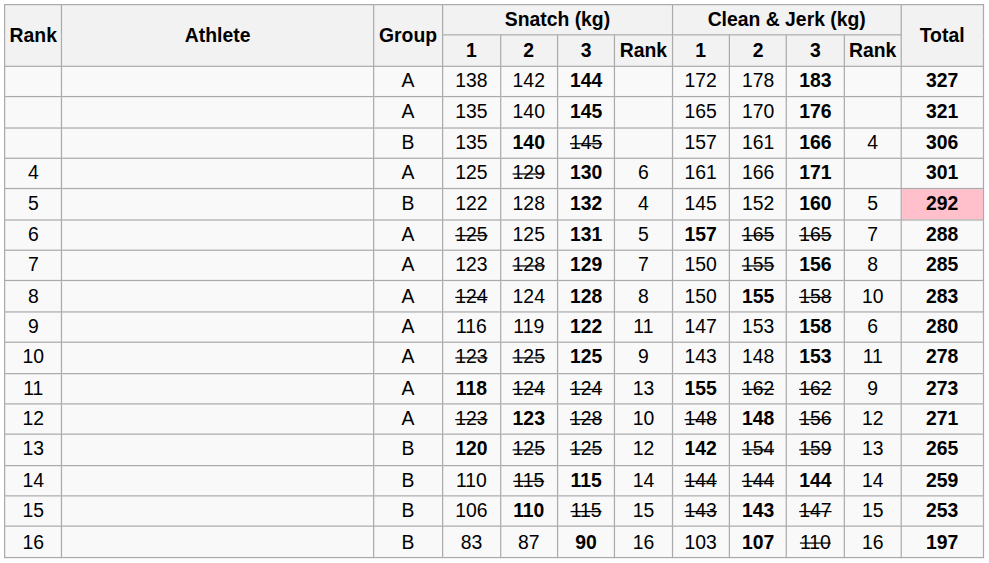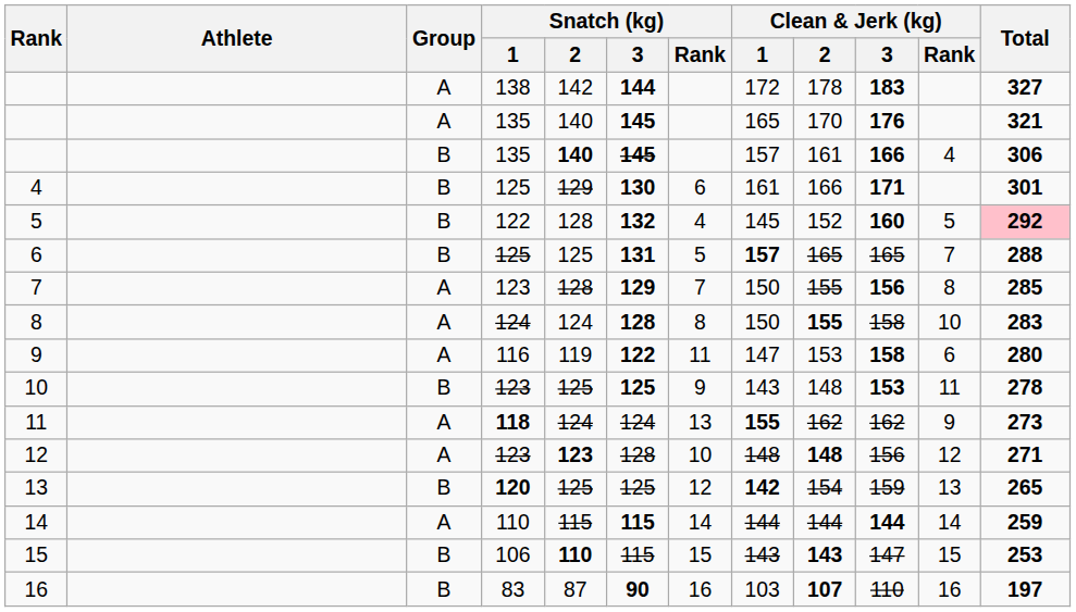row 5 | Snatch (kg) / 3: normal -> bold
row 6 | Group: A -> B
row 8 | Group: A -> B
row 12 | Group: A -> B
row 16 | Group: B -> A
